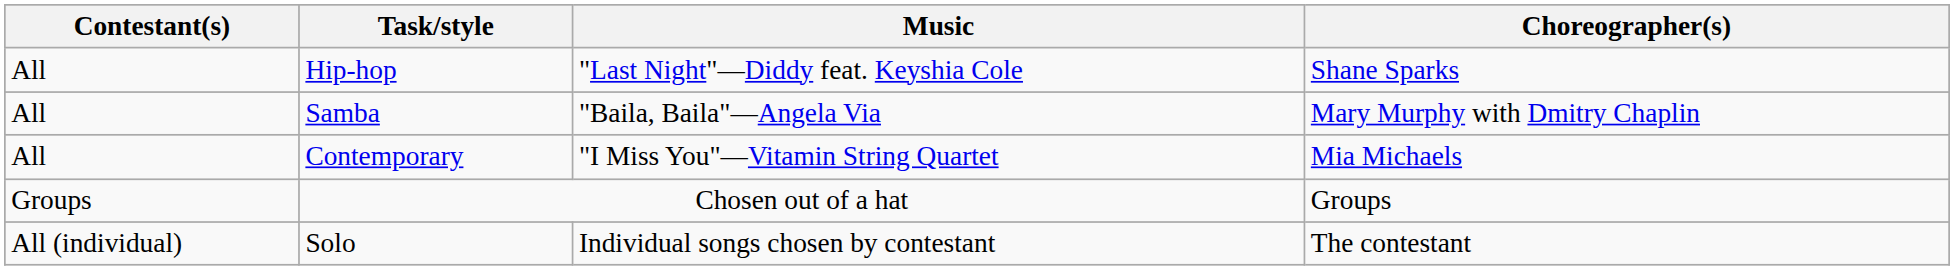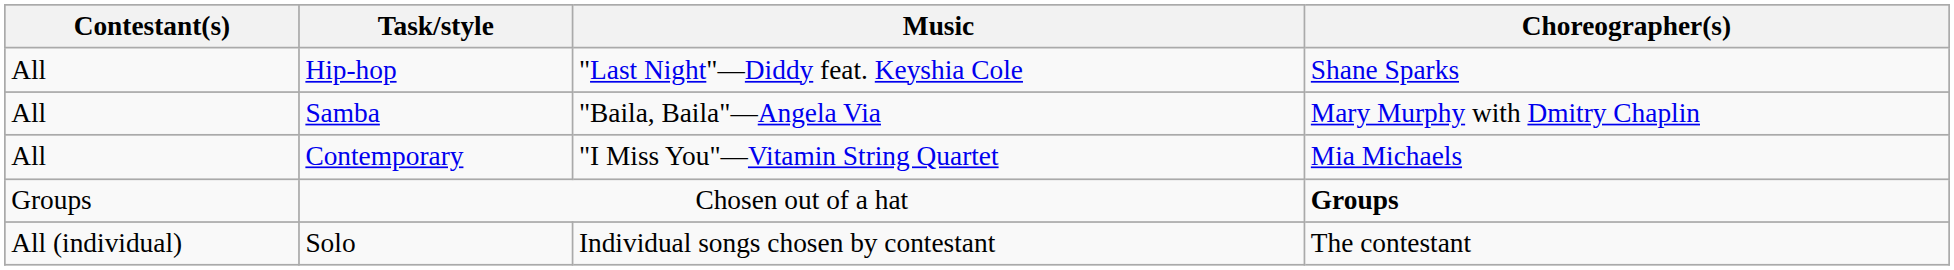Chosen out of a hat | Choreographer(s): normal -> bold
